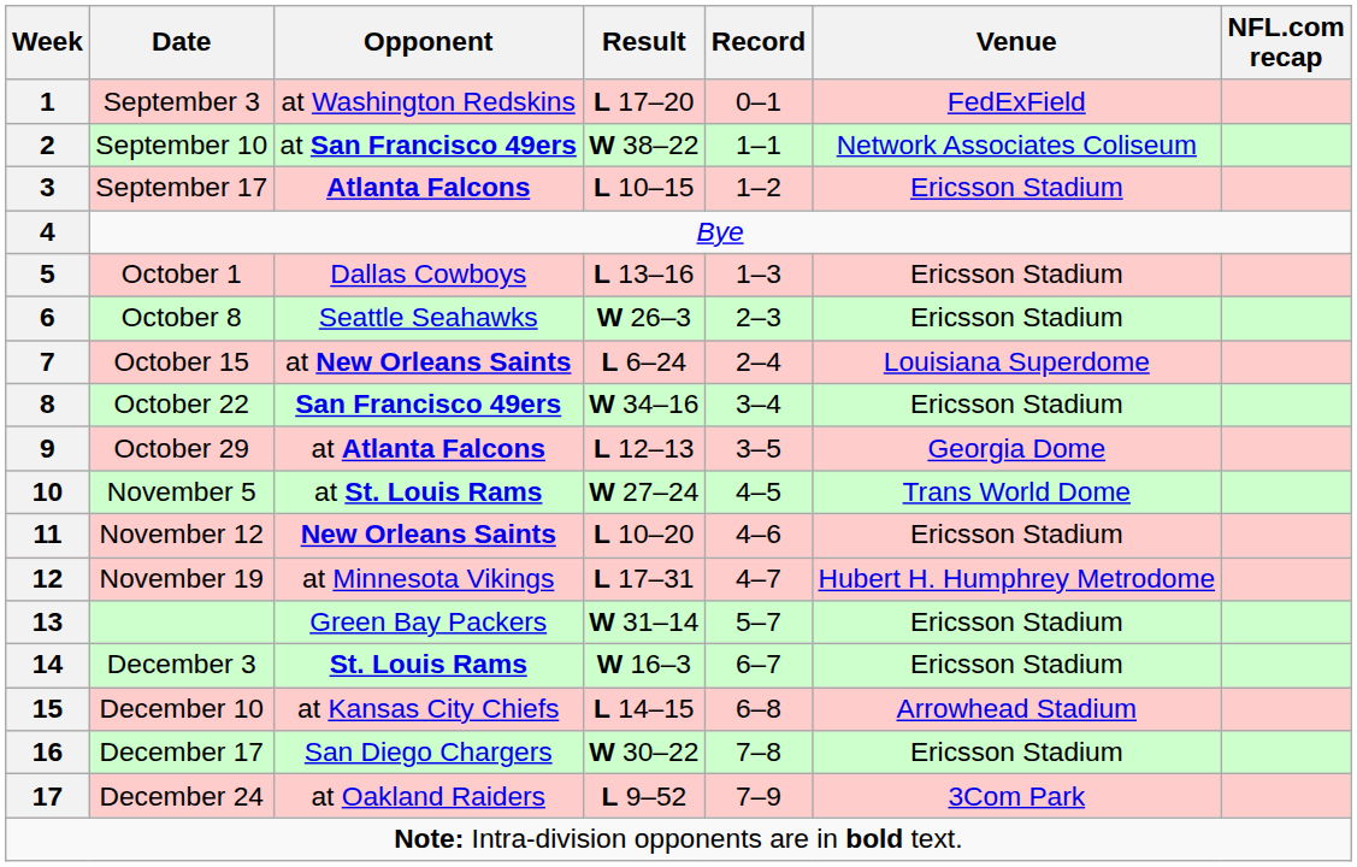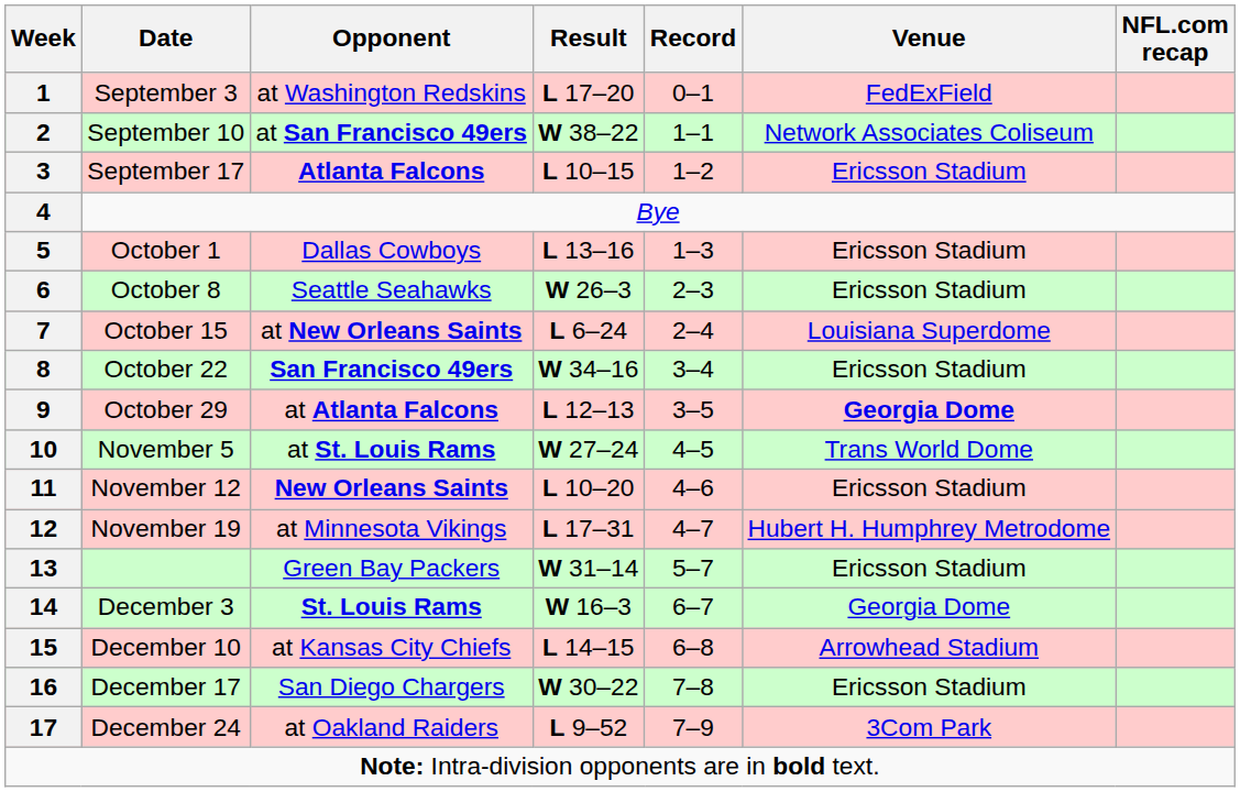9 | Venue: normal -> bold
14 | Venue: Ericsson Stadium -> Georgia Dome
